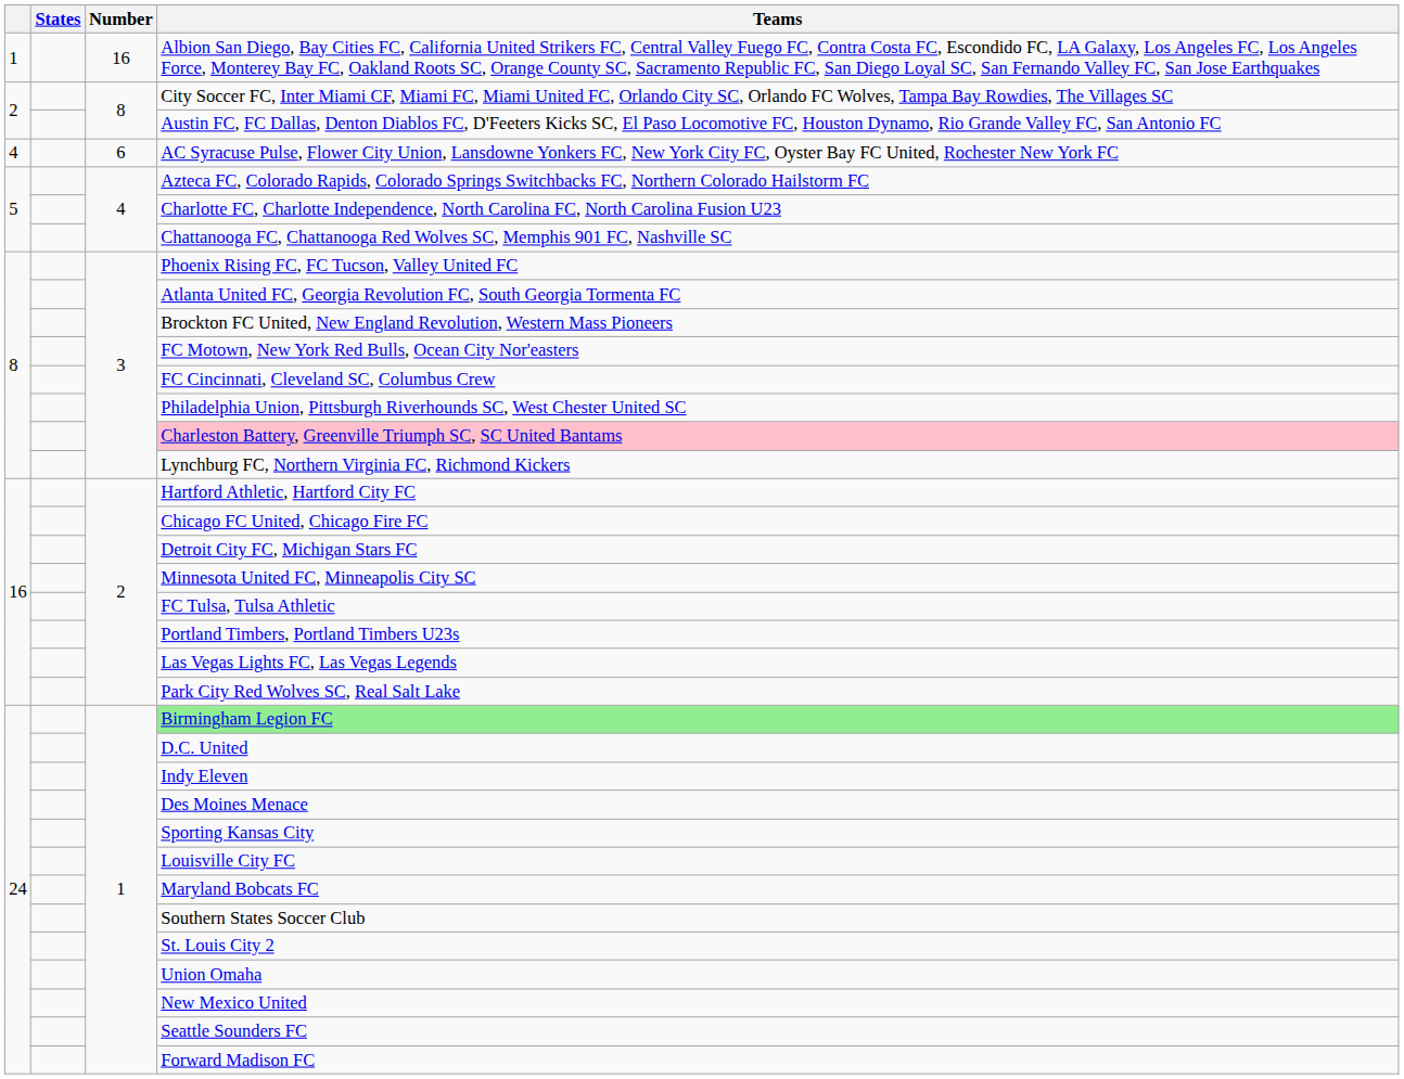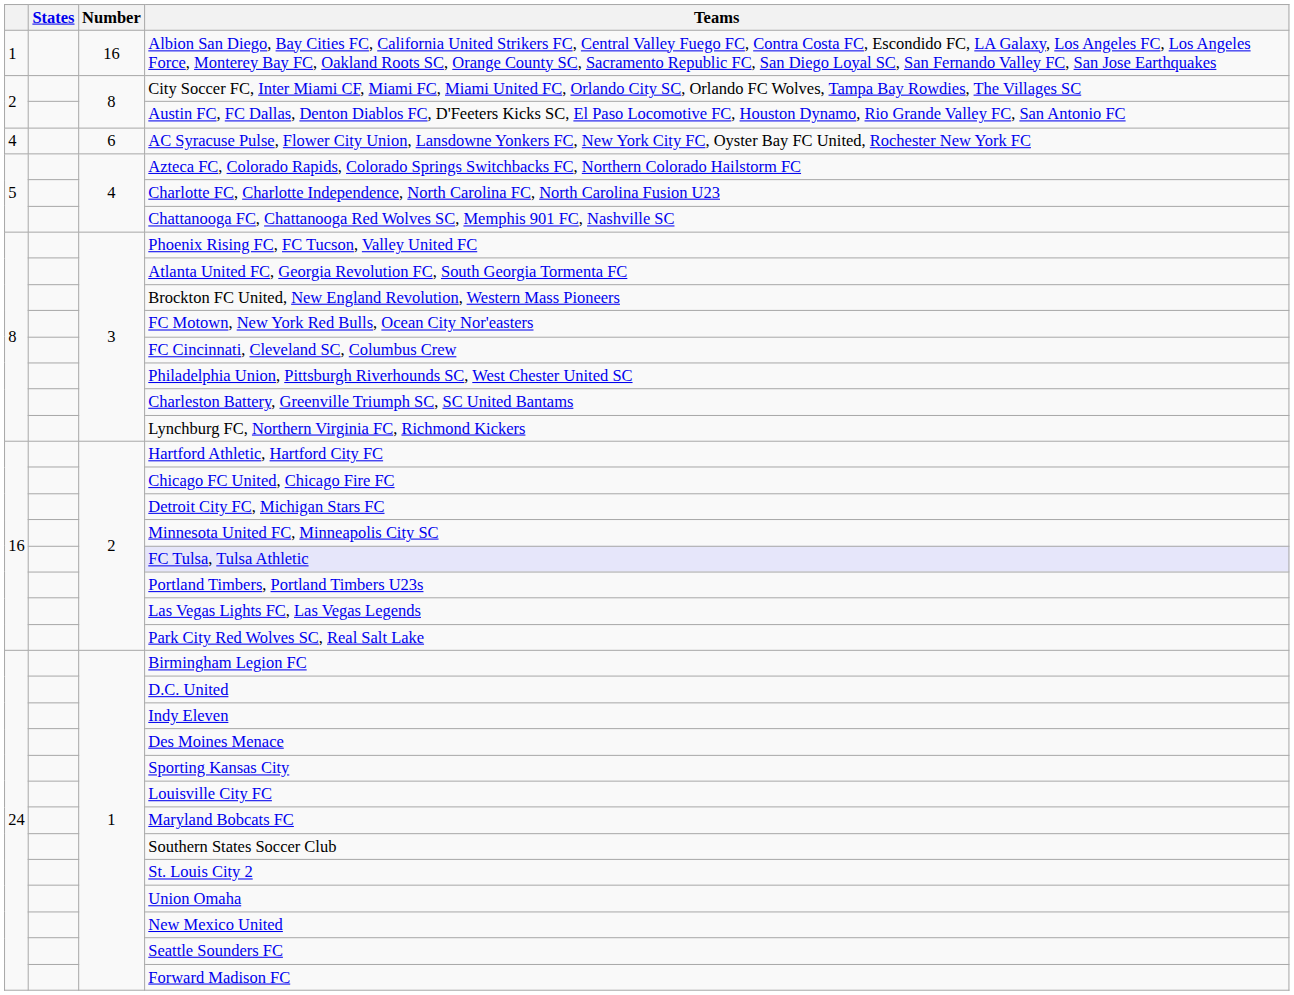Charleston Battery, Greenville Triumph SC, SC United Bantams | Teams: pink background -> no background
FC Tulsa, Tulsa Athletic | Teams: no background -> lavender background
Birmingham Legion FC | Teams: lightgreen background -> no background
